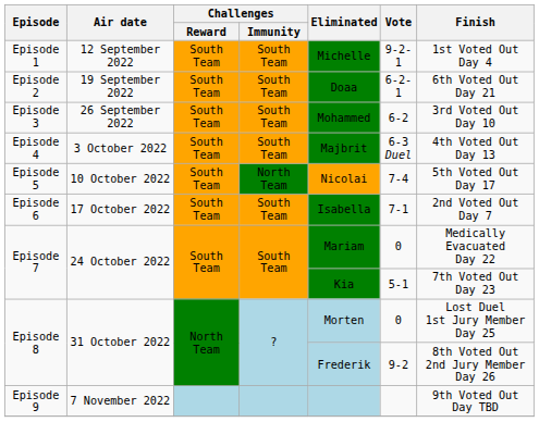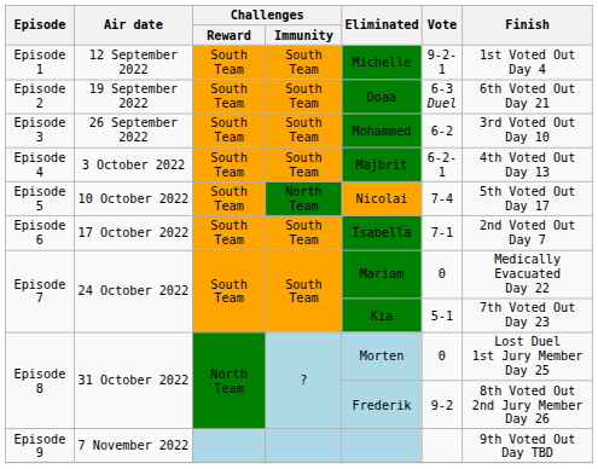Episode 2 | Vote: 6-2-1 -> 6-3 Duel
Episode 4 | Vote: 6-3 Duel -> 6-2-1
